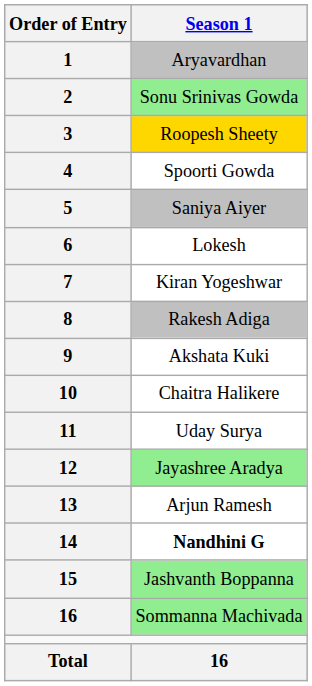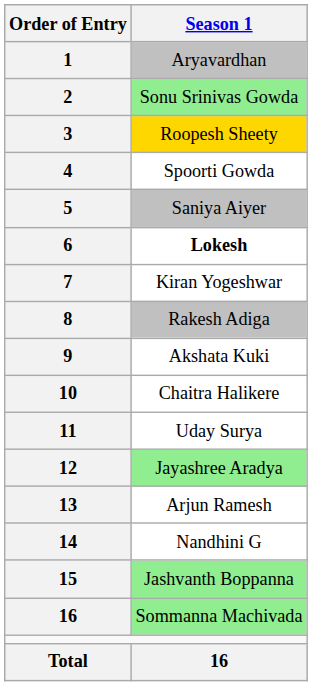Lokesh | Season 1: normal -> bold
Nandhini G | Season 1: bold -> normal
